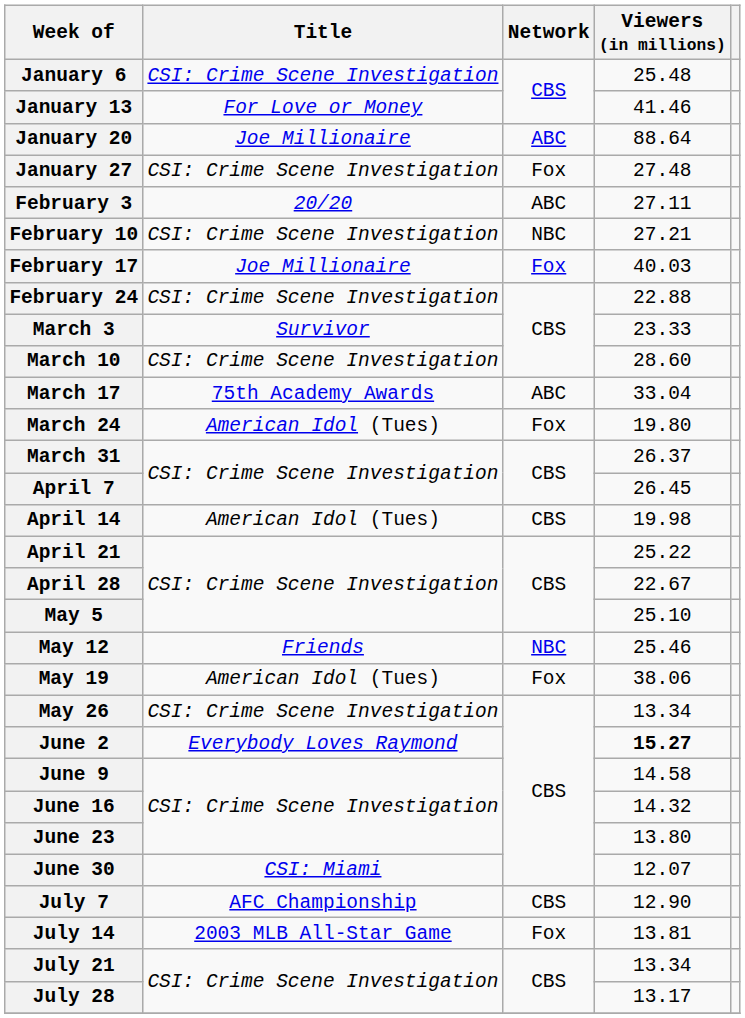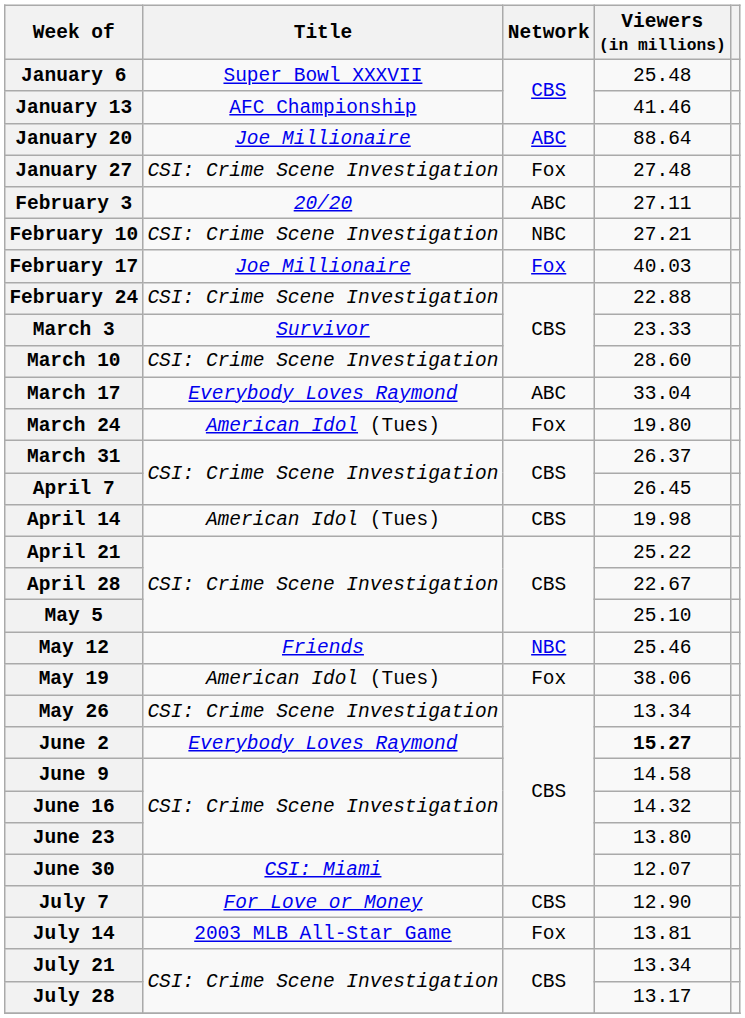January 6 | Title: CSI: Crime Scene Investigation -> Super Bowl XXXVII
January 13 | Title: For Love or Money -> AFC Championship
March 17 | Title: 75th Academy Awards -> Everybody Loves Raymond
July 7 | Title: AFC Championship -> For Love or Money
